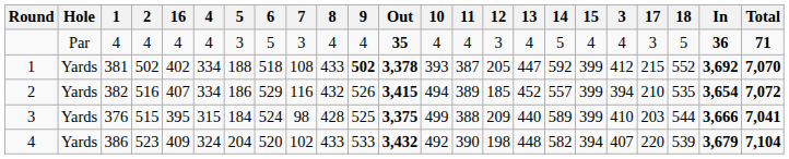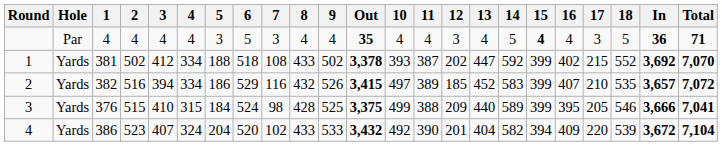columns swapped: 3 <-> 16
row 2 | 15: normal -> bold
row 3 | 9: bold -> normal
row 3 | 12: 205 -> 202
row 4 | 10: 494 -> 497
row 4 | 14: 557 -> 583
row 4 | In: 3,654 -> 3,657
row 5 | 17: 203 -> 205
row 5 | 18: 544 -> 546
row 6 | 12: 198 -> 201
row 6 | 13: 448 -> 404
row 6 | In: 3,679 -> 3,672
